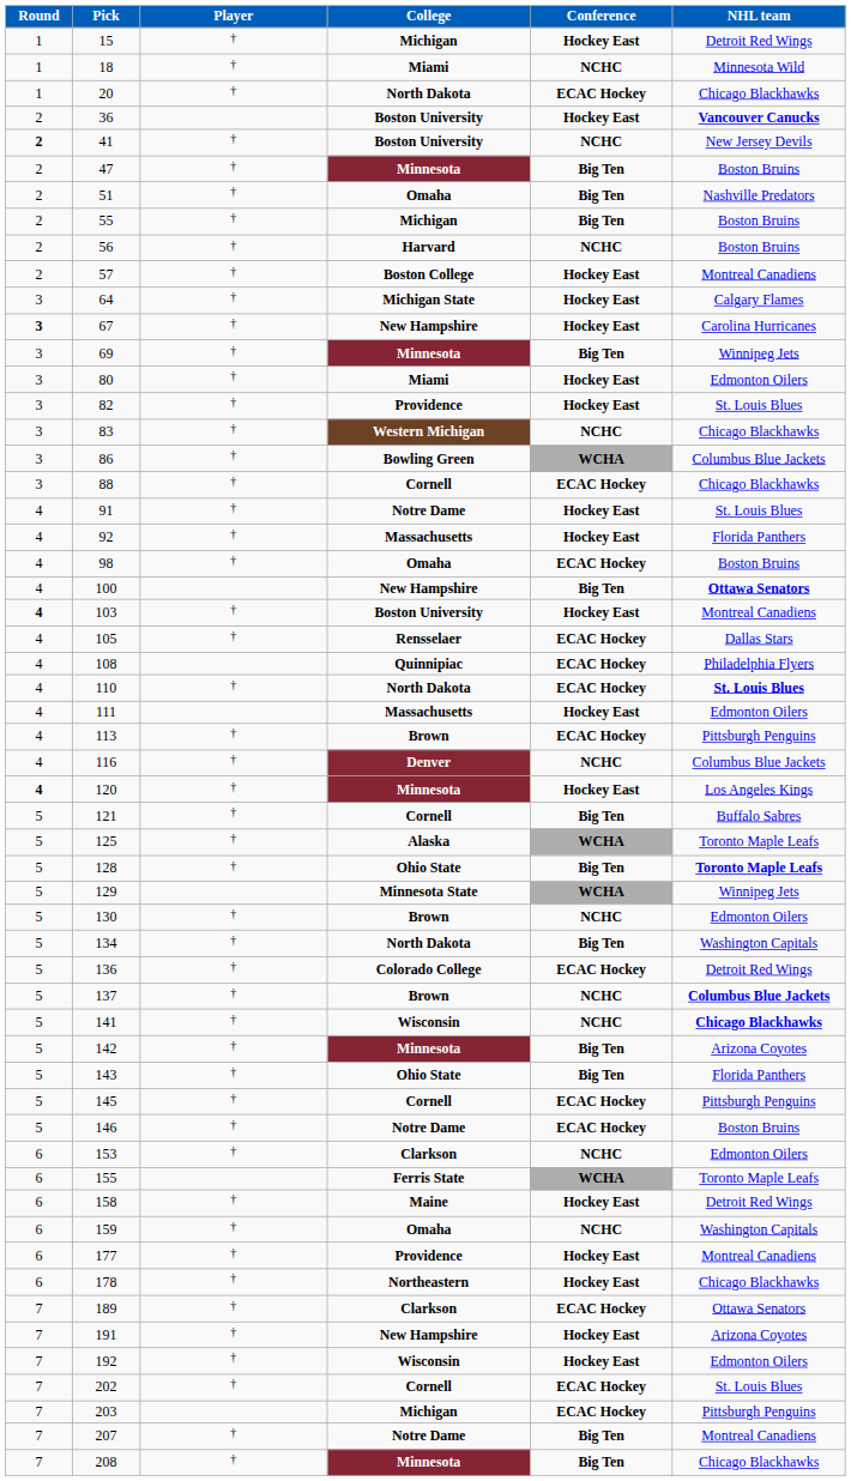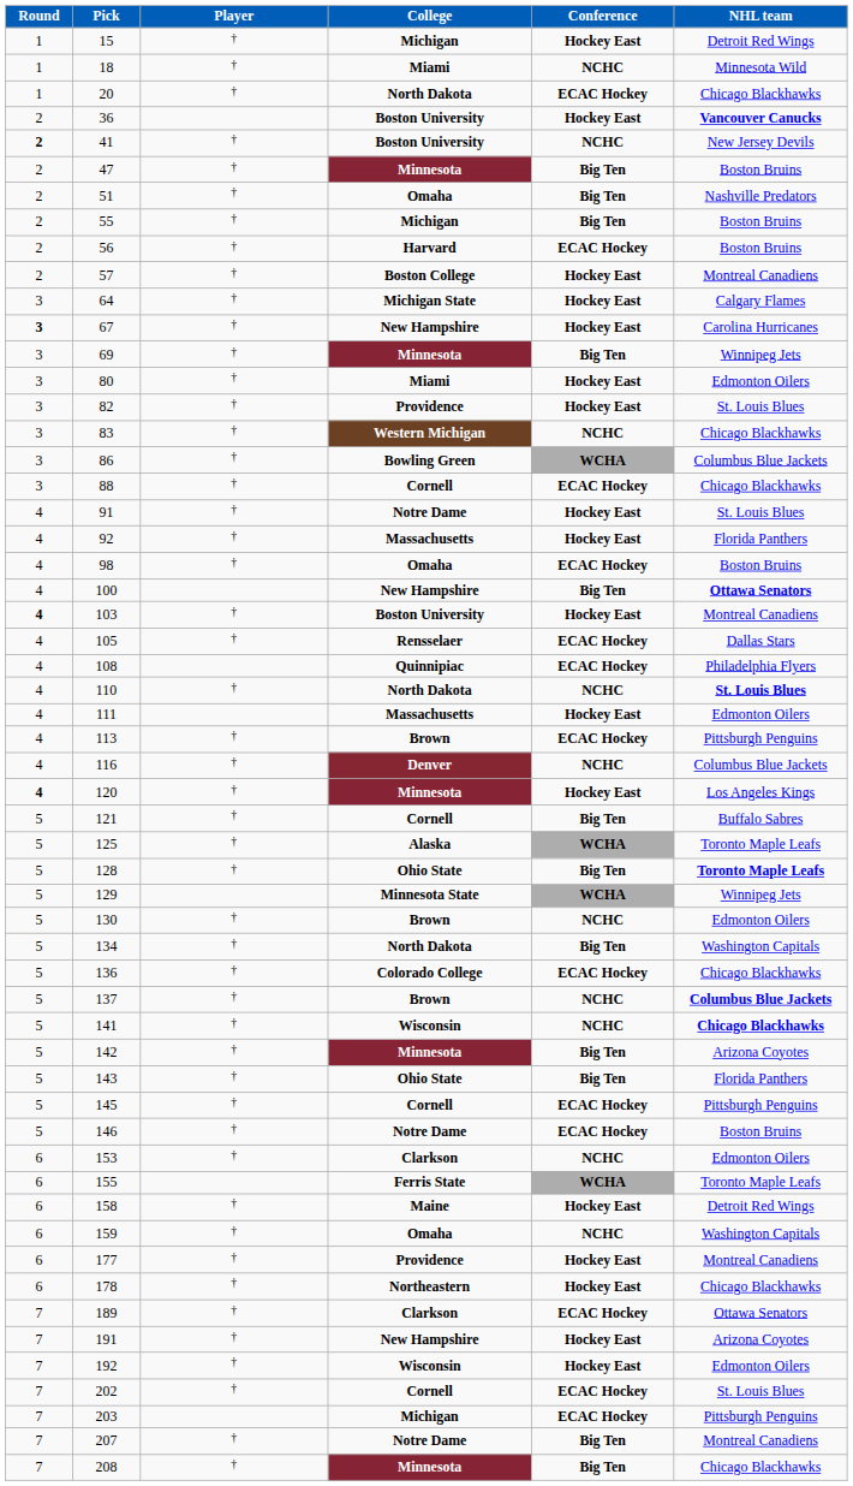56 | Conference: NCHC -> ECAC Hockey
110 | Conference: ECAC Hockey -> NCHC
136 | NHL team: Detroit Red Wings -> Chicago Blackhawks
